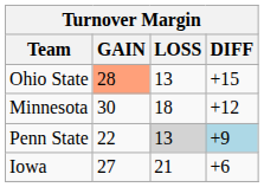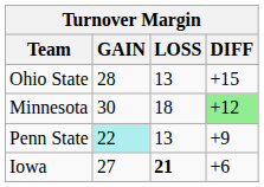Ohio State | GAIN: lightsalmon background -> no background
Minnesota | DIFF: no background -> lightgreen background
Penn State | GAIN: no background -> paleturquoise background
Penn State | LOSS: lightgrey background -> no background
Penn State | DIFF: lightblue background -> no background
Iowa | LOSS: normal -> bold
